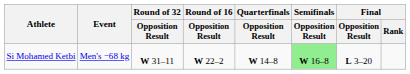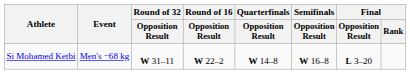Si Mohamed Ketbi | Semifinals / Opposition Result: lightgreen background -> no background
